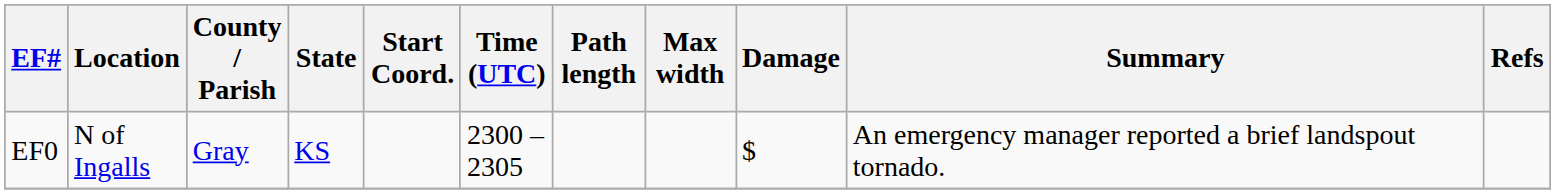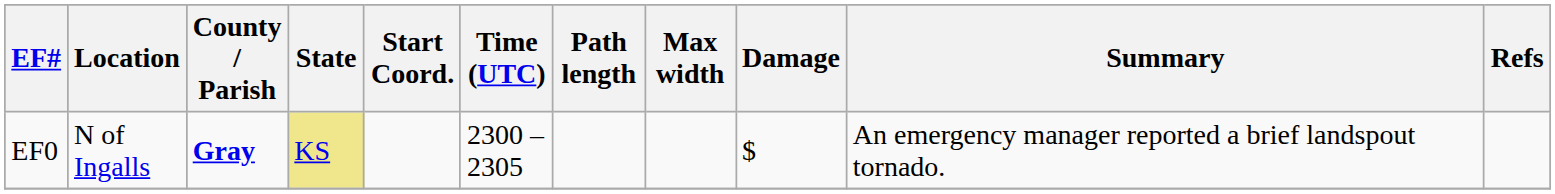EF0 | County / Parish: normal -> bold
EF0 | State: no background -> khaki background
